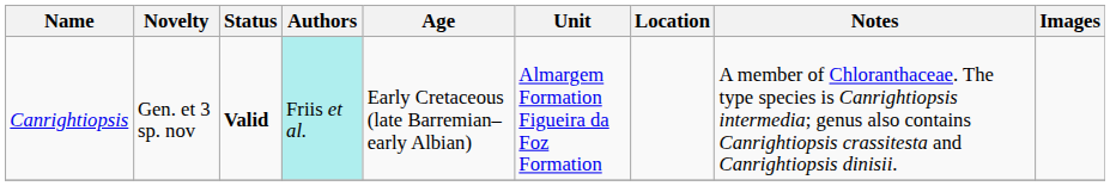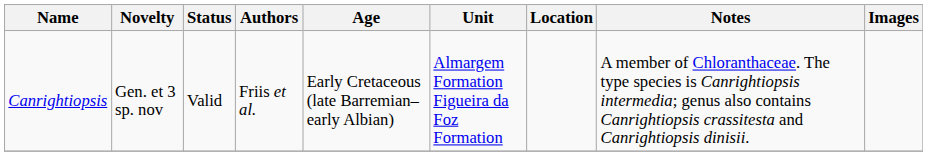Canrightiopsis | Status: bold -> normal
Canrightiopsis | Authors: paleturquoise background -> no background
